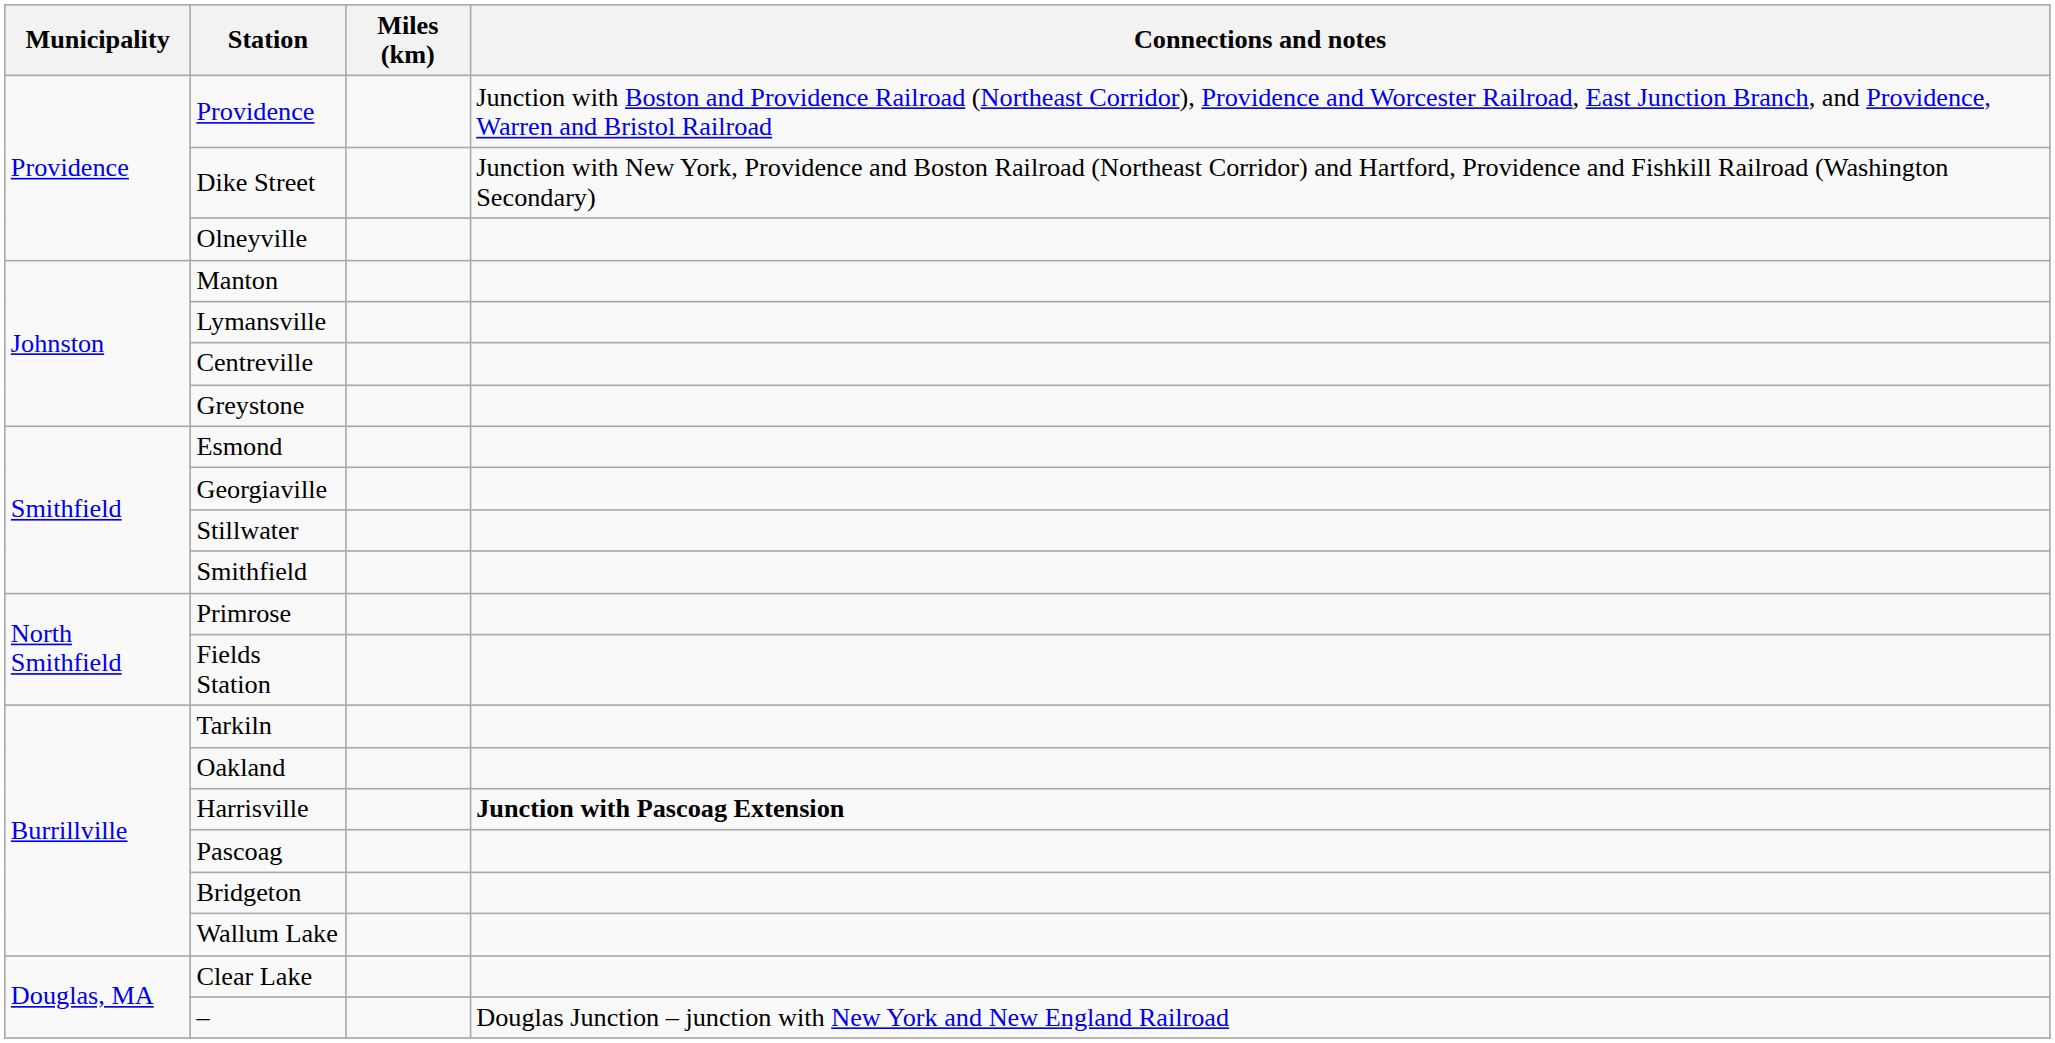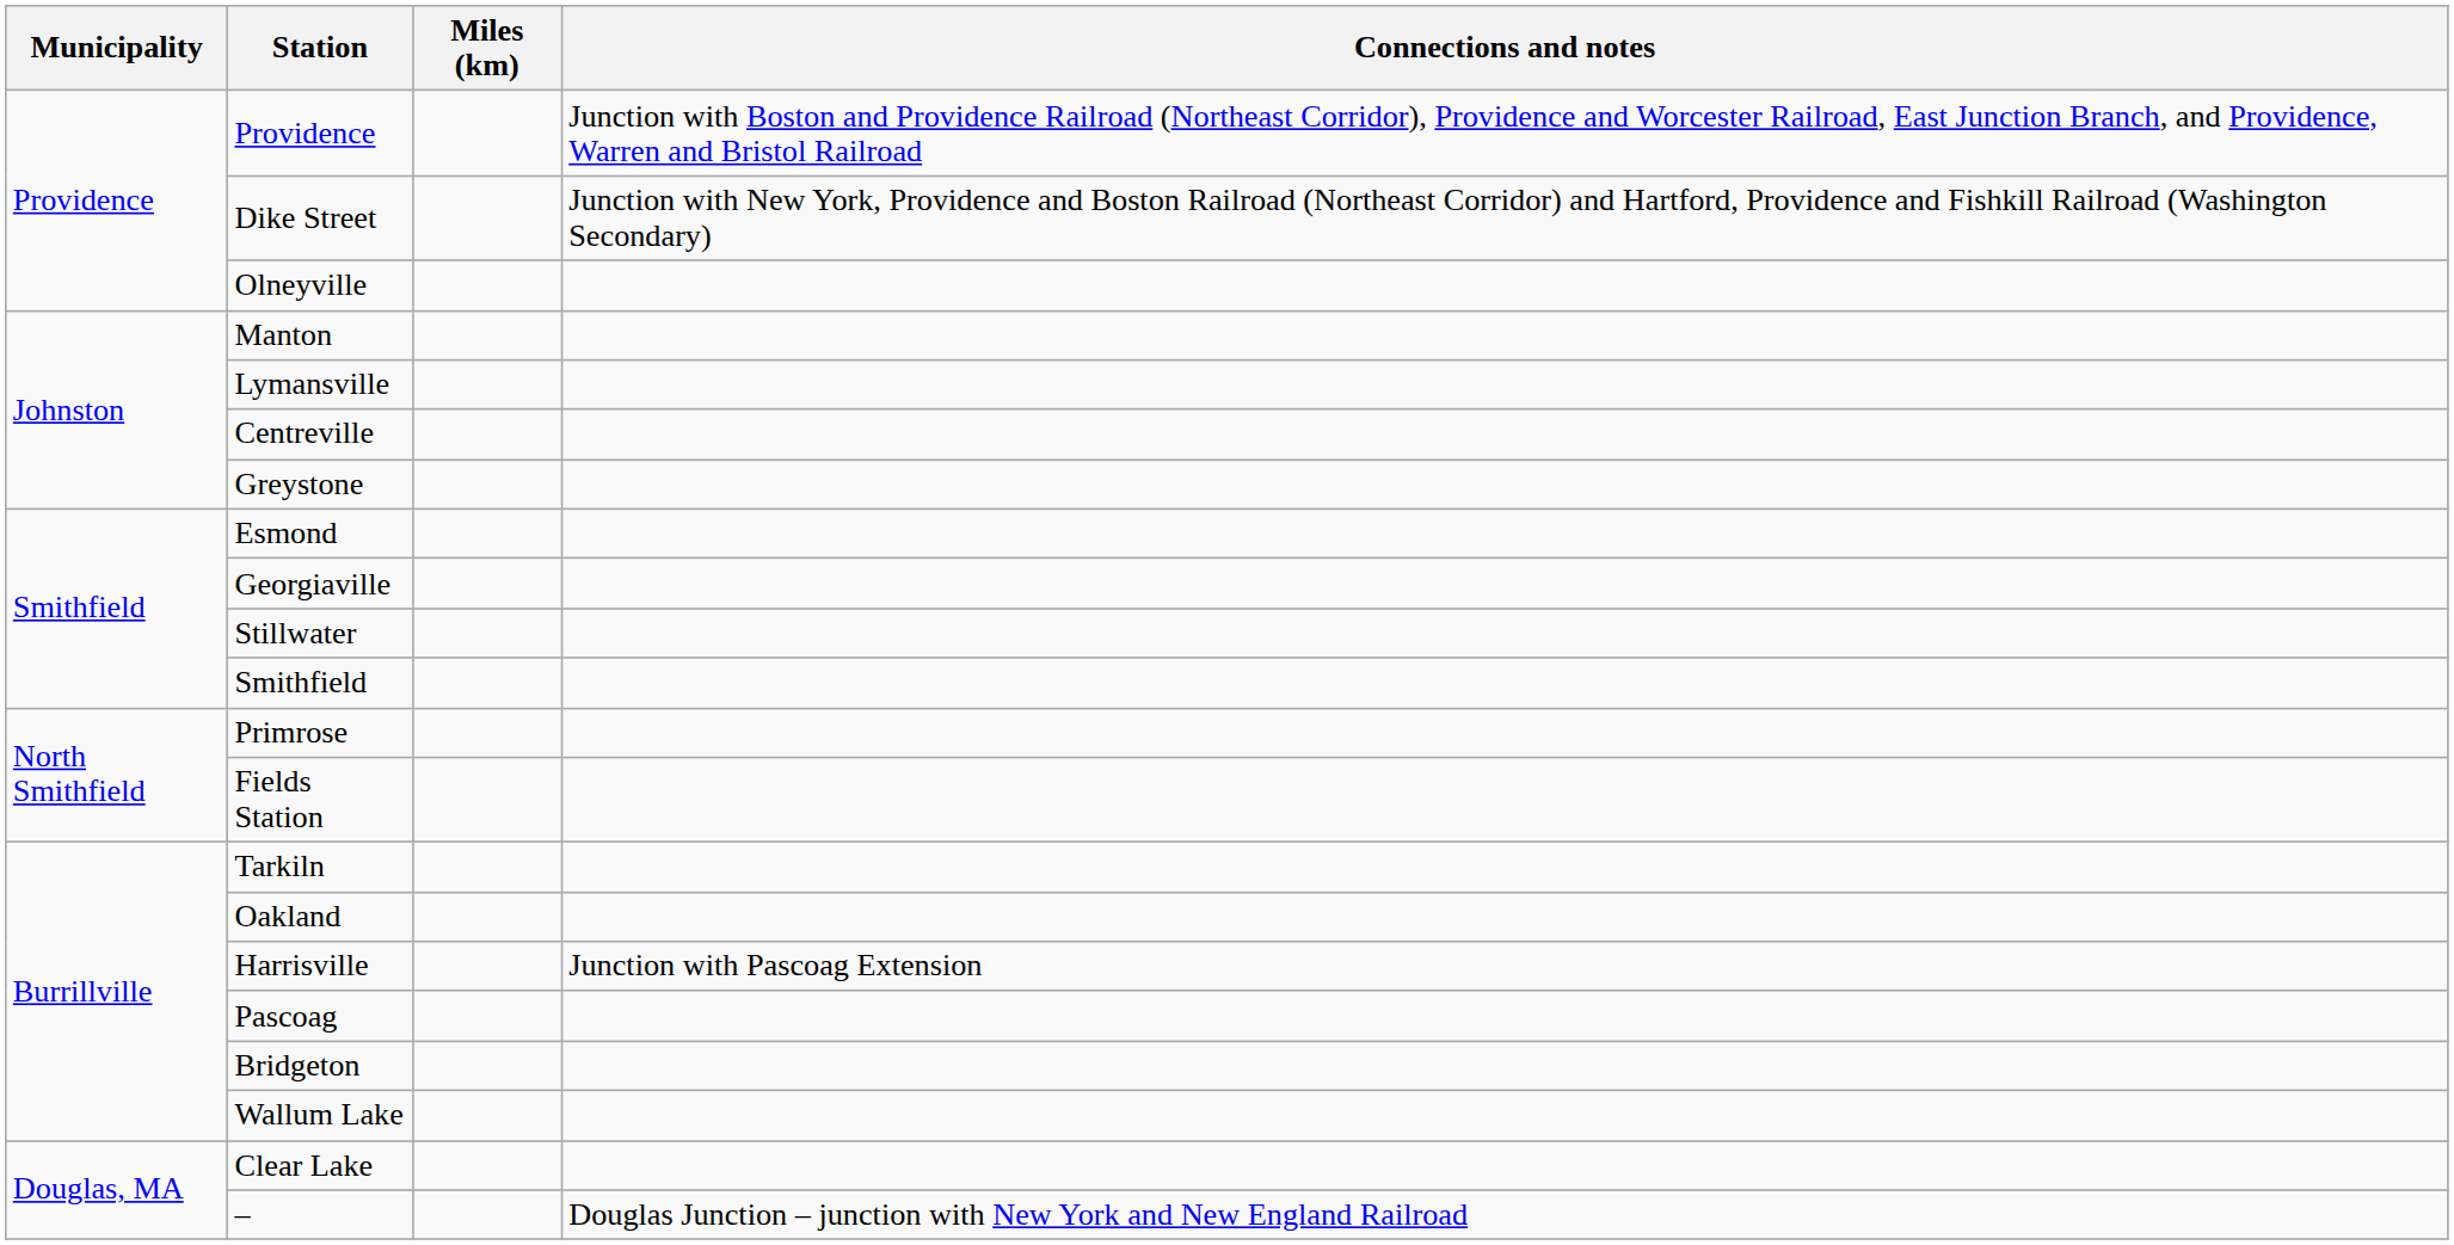Harrisville | Connections and notes: bold -> normal
